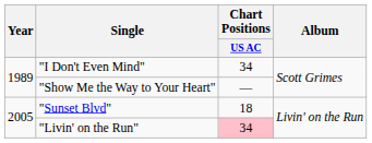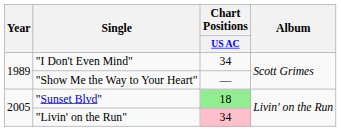"Sunset Blvd" | Chart Positions / US AC: no background -> lightgreen background
